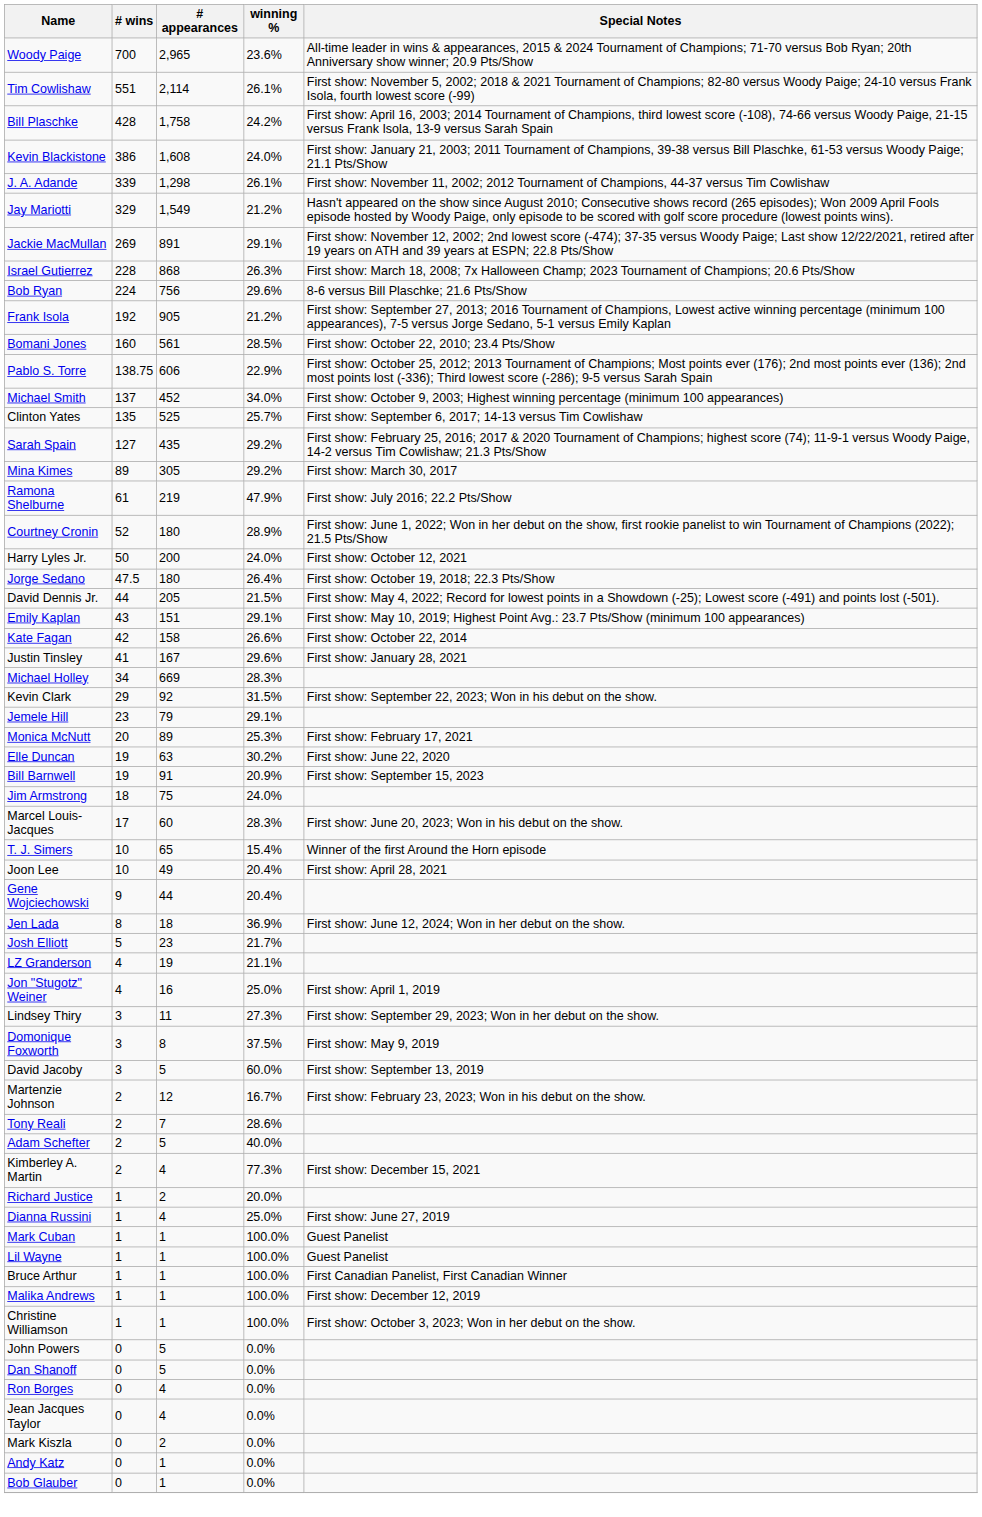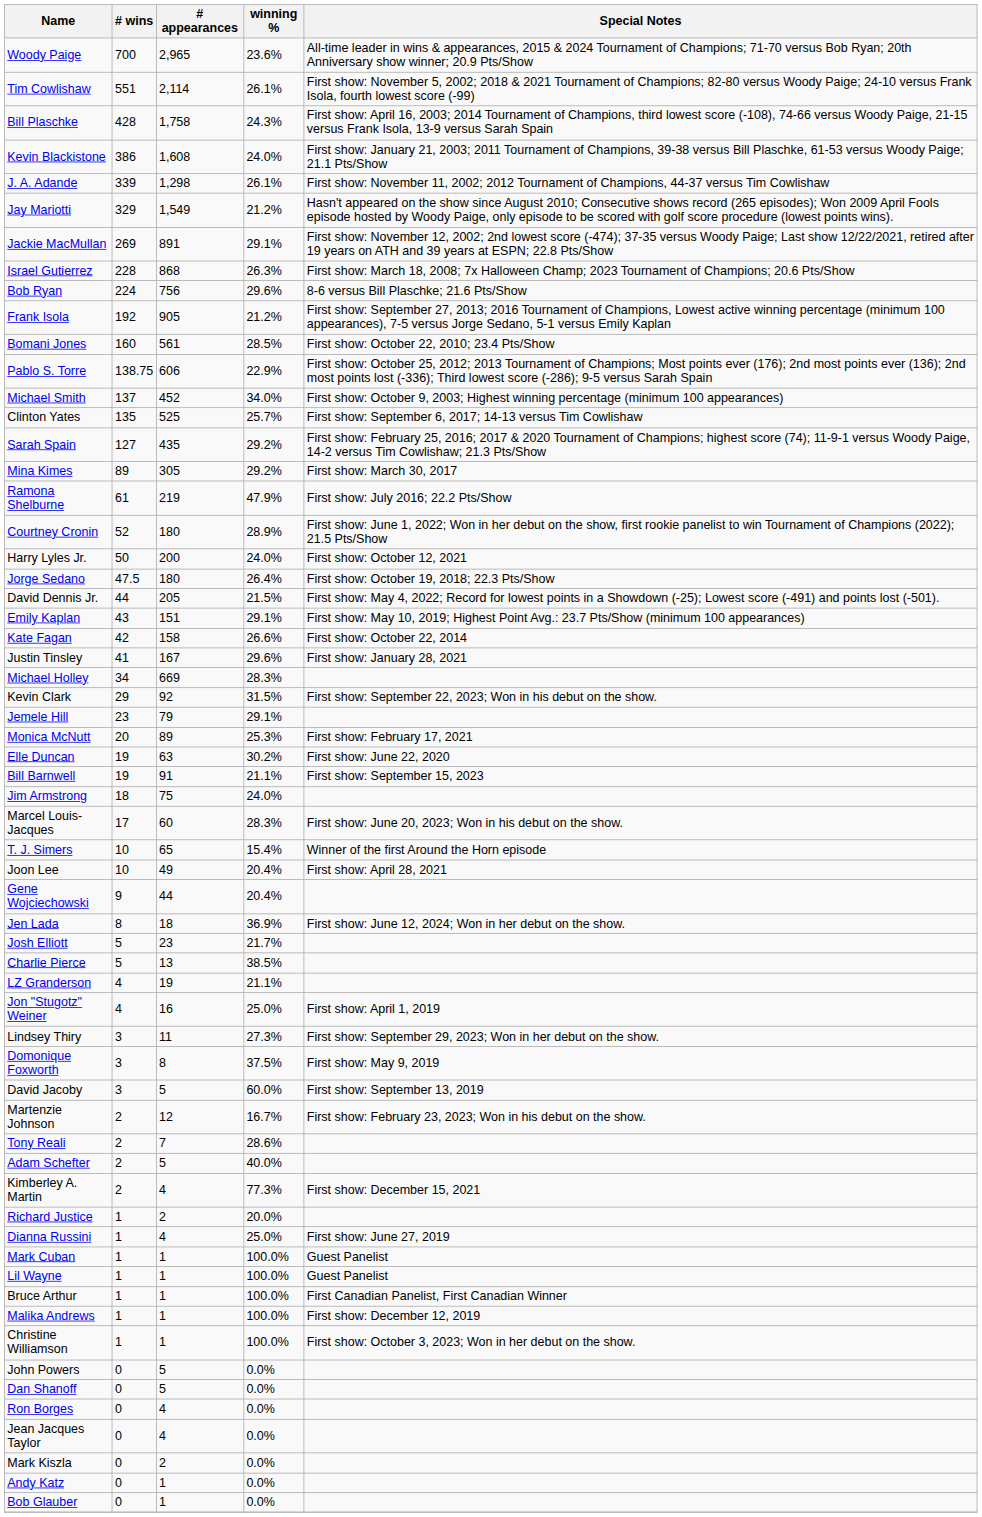Bill Plaschke | winning %: 24.2% -> 24.3%
Bill Barnwell | winning %: 20.9% -> 21.1%
+ row: Charlie Pierce | 5 | 13 | 38.5%
